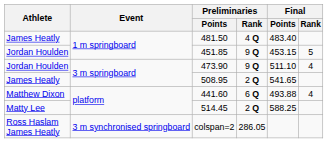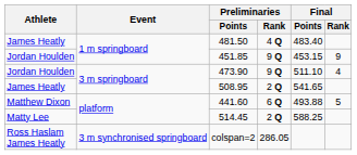451.85 | Final / Rank: 5 -> 9
441.60 | Final / Rank: 4 -> 5
